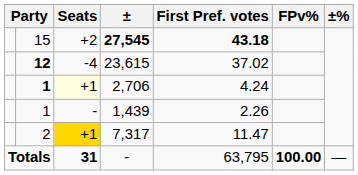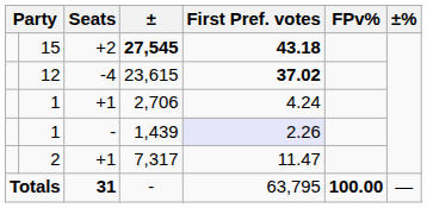23,615 | column 2: bold -> normal
23,615 | First Pref. votes: normal -> bold
2,706 | column 2: bold -> normal
2,706 | Seats: lightyellow background -> no background
1,439 | First Pref. votes: no background -> lavender background
7,317 | Seats: gold background -> no background
